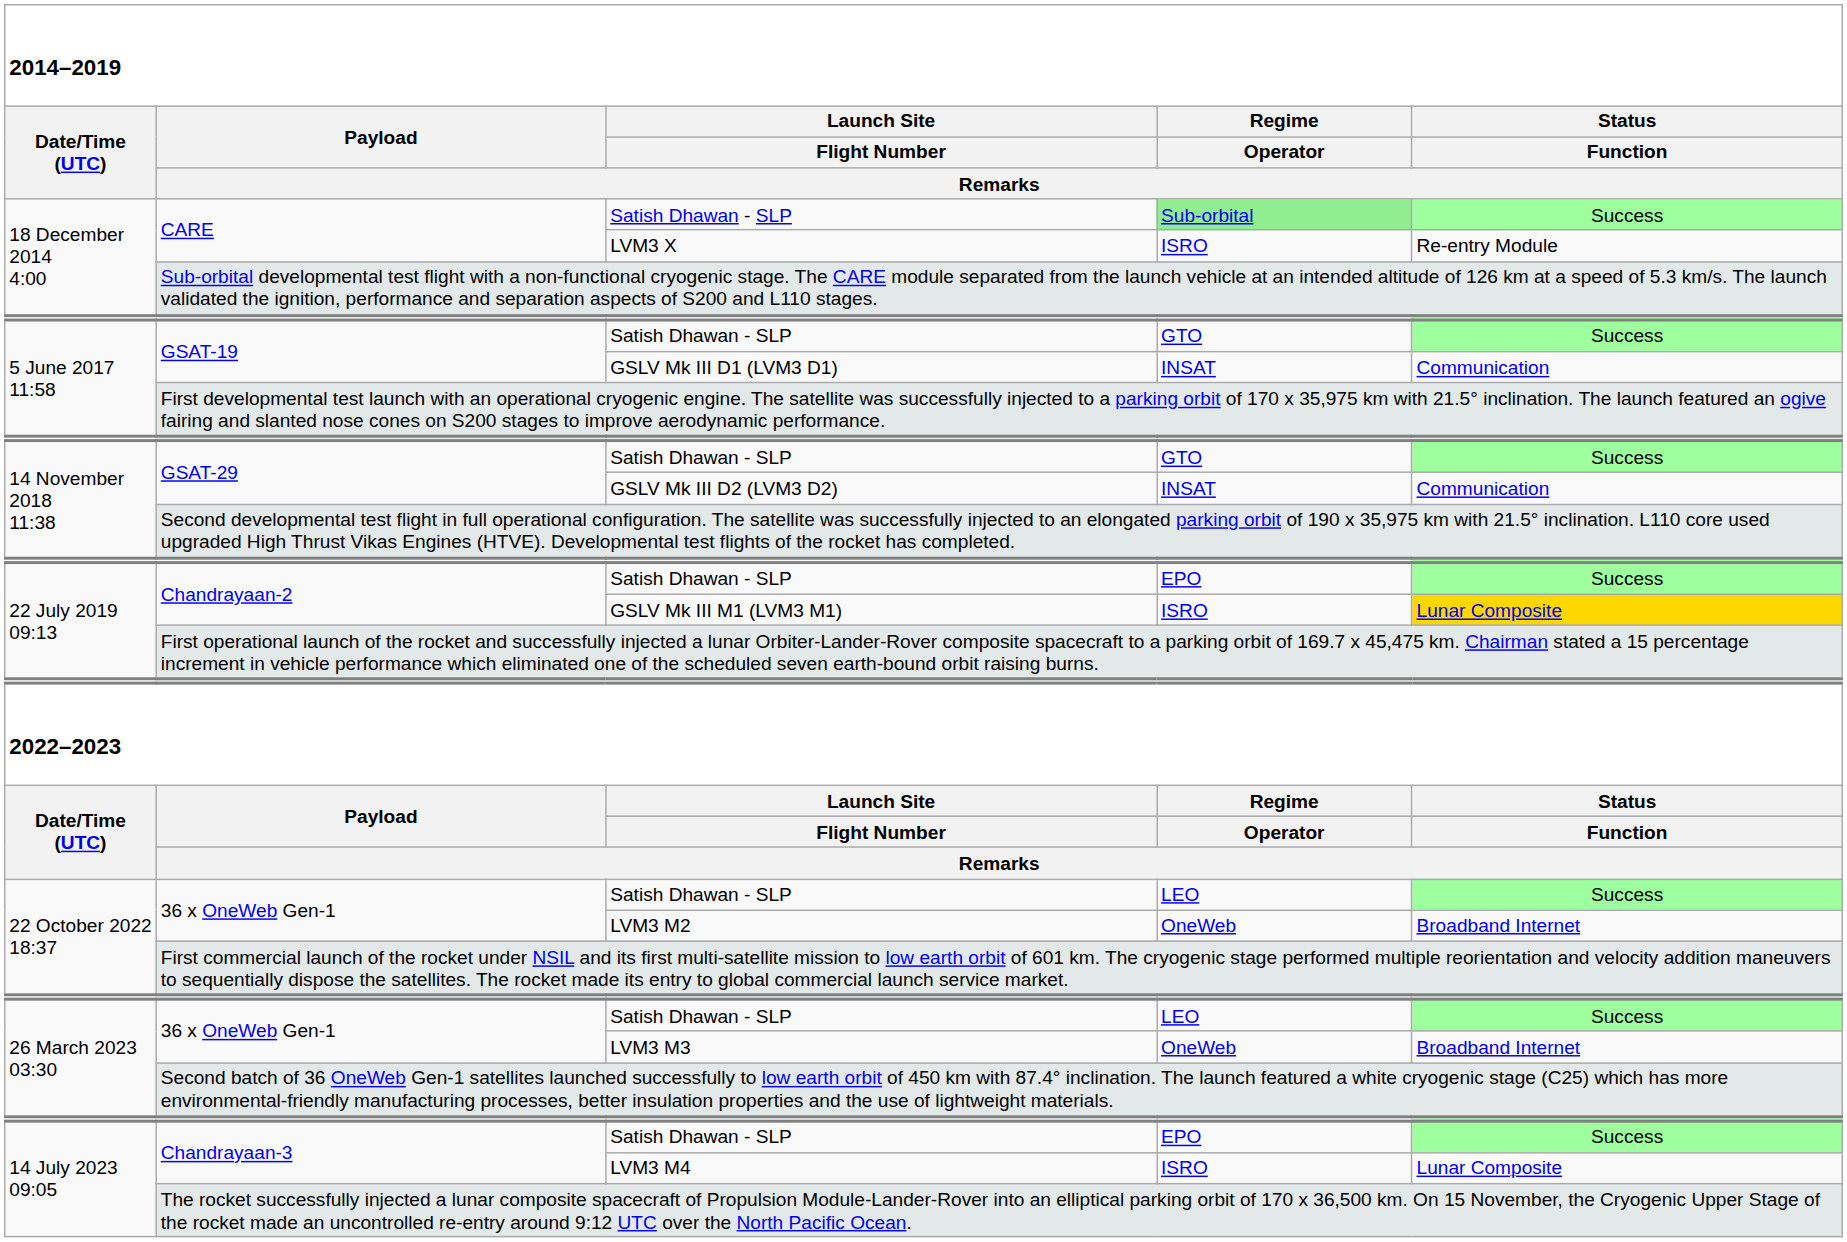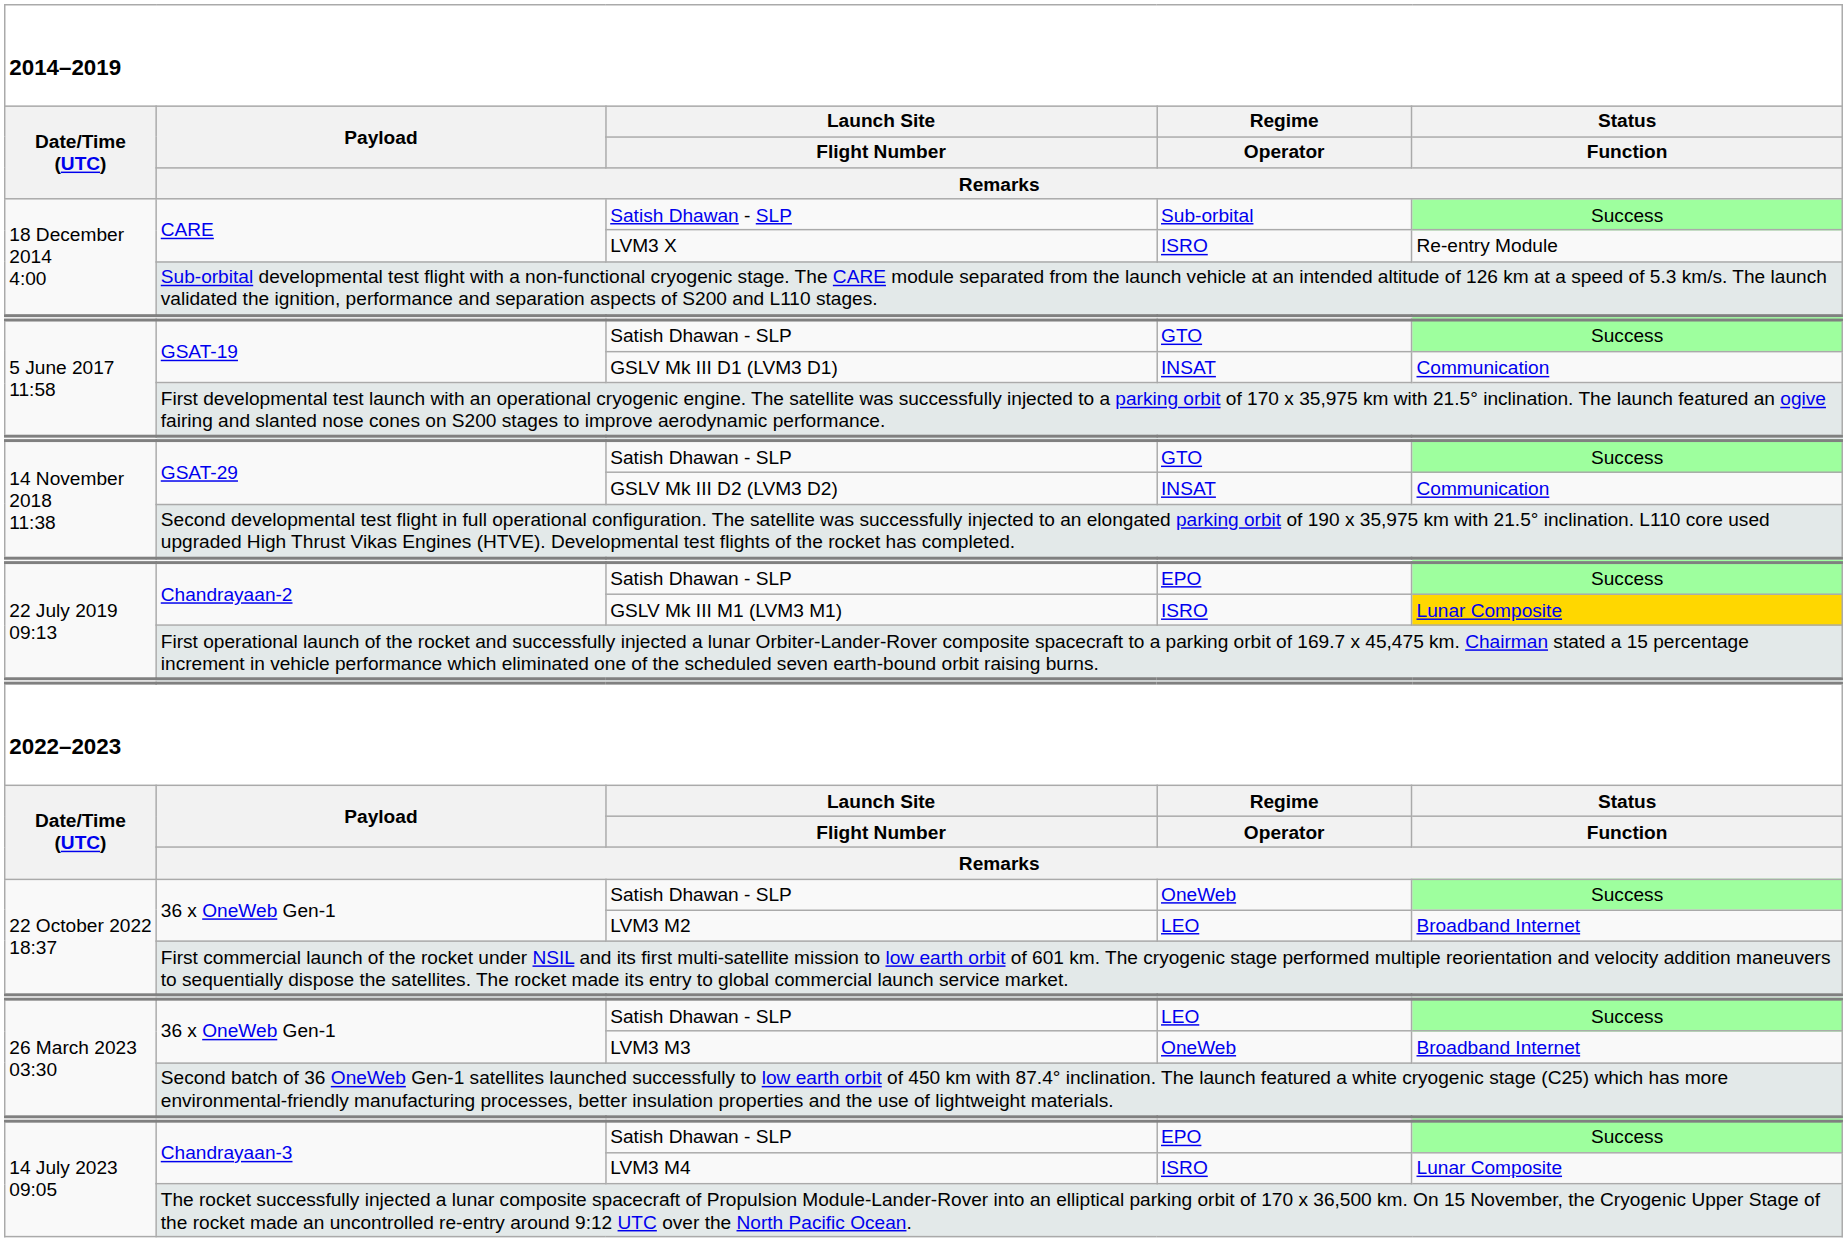18 December 2014 4:00 / Satish Dhawan - SLP | column 4: lightgreen background -> no background
22 October 2022 18:37 / Satish Dhawan - SLP | column 4: LEO -> OneWeb
LVM3 M2 | column 4: OneWeb -> LEO
